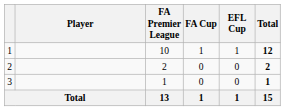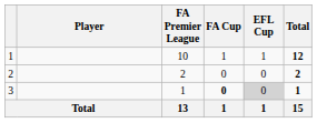3 | FA Cup: normal -> bold
3 | EFL Cup: no background -> lightgrey background
